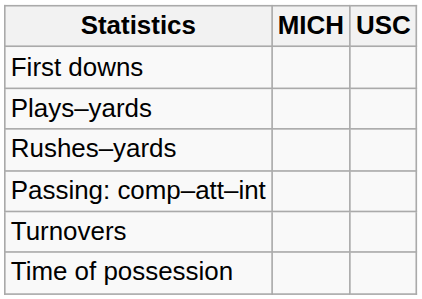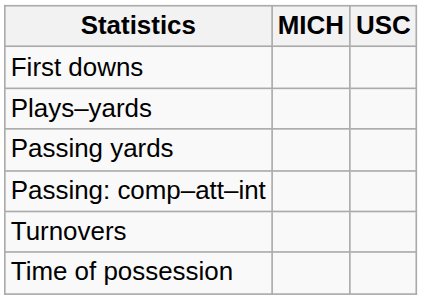- row: Rushes–yards
+ row: Passing yards
